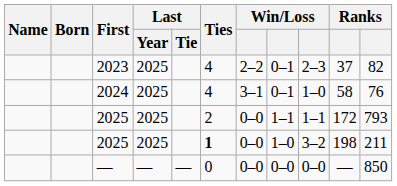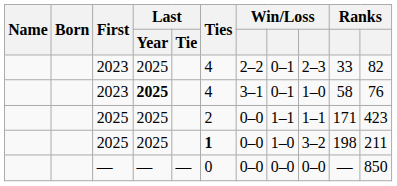row 3 | column 10: 37 -> 33
row 4 | First: 2024 -> 2023
row 4 | Last / Year: normal -> bold
row 5 | column 10: 172 -> 171
row 5 | column 11: 793 -> 423
